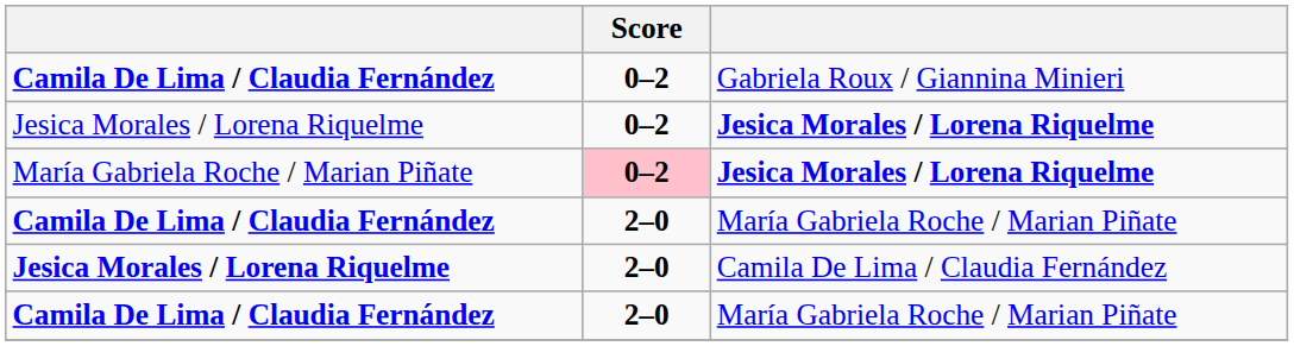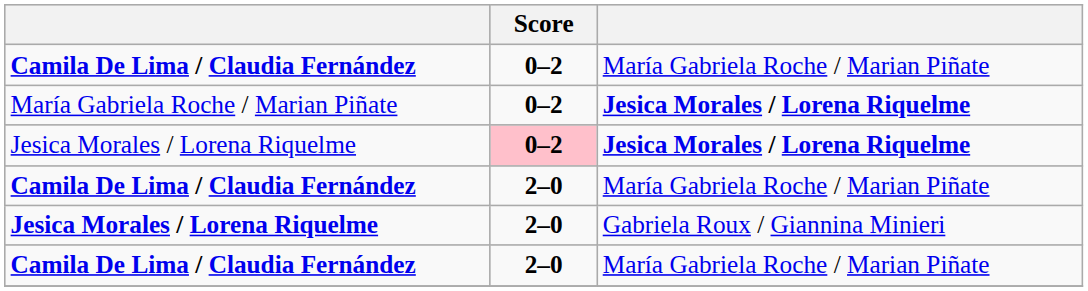row 2 | column 3: Gabriela Roux / Giannina Minieri -> María Gabriela Roche / Marian Piñate
row 3 | column 1: Jesica Morales / Lorena Riquelme -> María Gabriela Roche / Marian Piñate
row 4 | column 1: María Gabriela Roche / Marian Piñate -> Jesica Morales / Lorena Riquelme
row 6 | column 3: Camila De Lima / Claudia Fernández -> Gabriela Roux / Giannina Minieri
